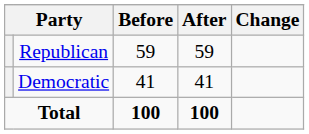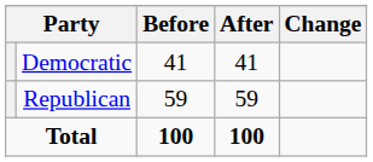rows swapped: Republican <-> Democratic
